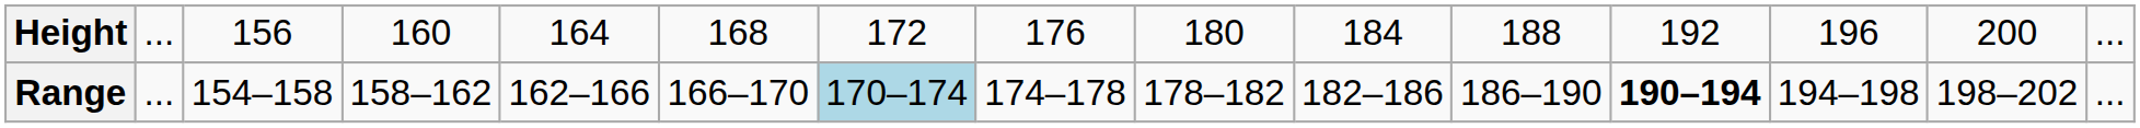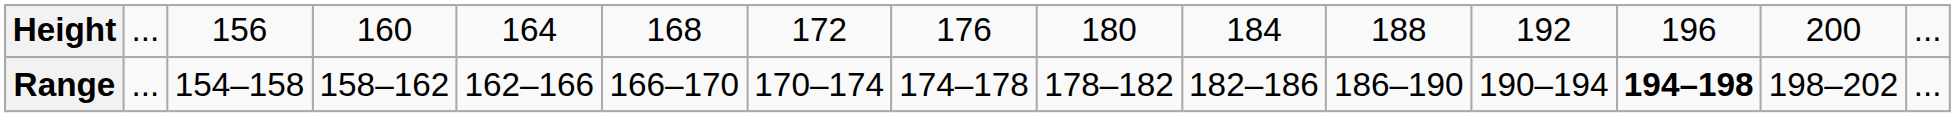Range | column 7: lightblue background -> no background
Range | column 12: bold -> normal
Range | column 13: normal -> bold
